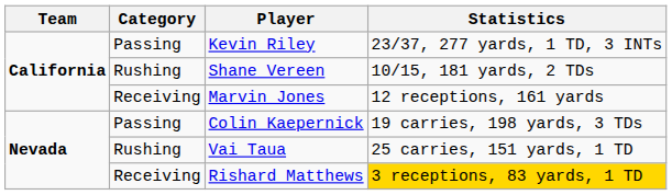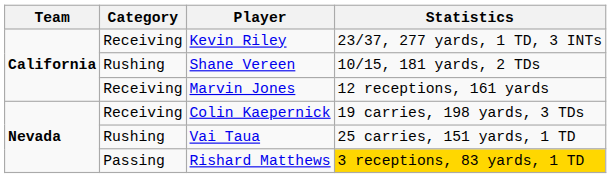Kevin Riley | Category: Passing -> Receiving
Colin Kaepernick | Category: Passing -> Receiving
Rishard Matthews | Category: Receiving -> Passing
